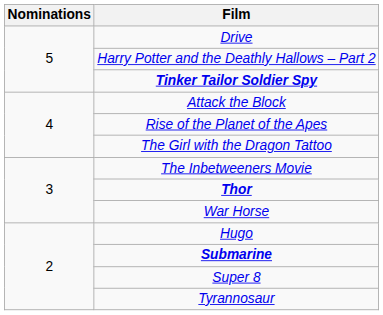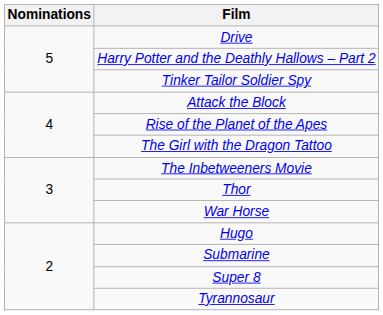Tinker Tailor Soldier Spy | Film: bold -> normal
Thor | Film: bold -> normal
Submarine | Film: bold -> normal
